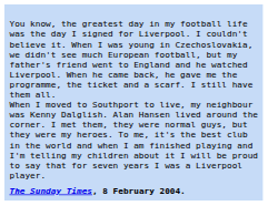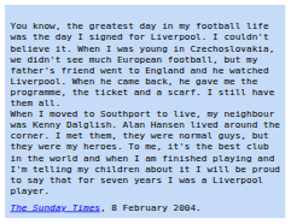row 2 | column 1: bold -> normal
